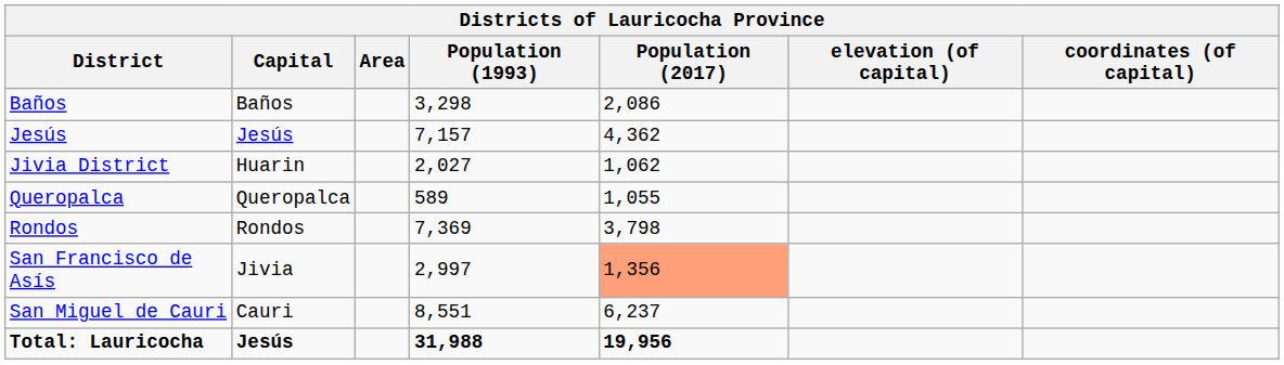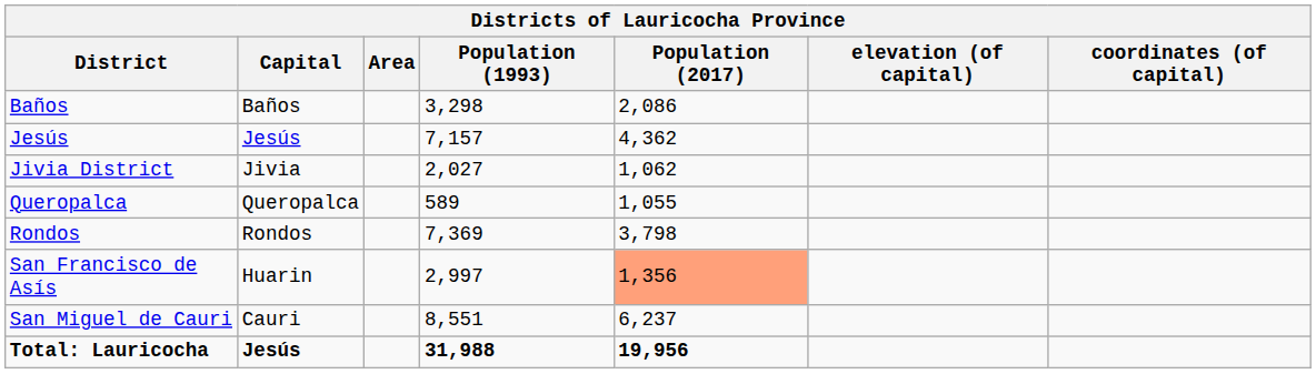Jivia District | Capital: Huarin -> Jivia
San Francisco de Asís | Capital: Jivia -> Huarin
